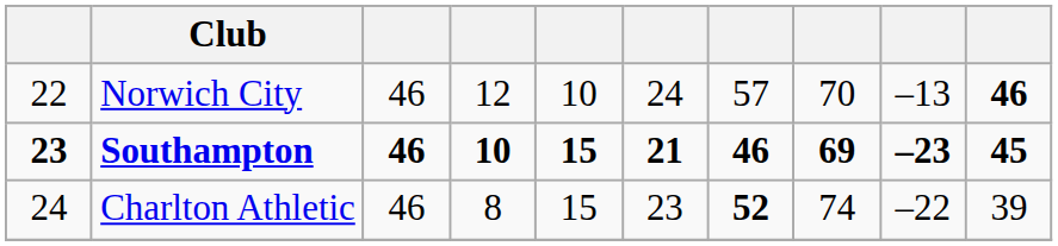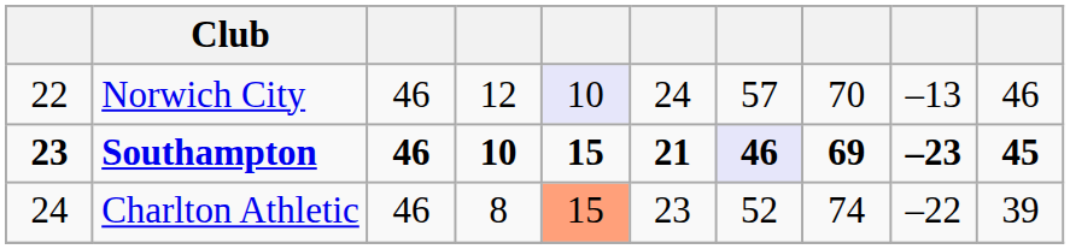Norwich City | column 5: no background -> lavender background
Norwich City | column 10: bold -> normal
Southampton | column 7: no background -> lavender background
Charlton Athletic | column 5: no background -> lightsalmon background
Charlton Athletic | column 7: bold -> normal
